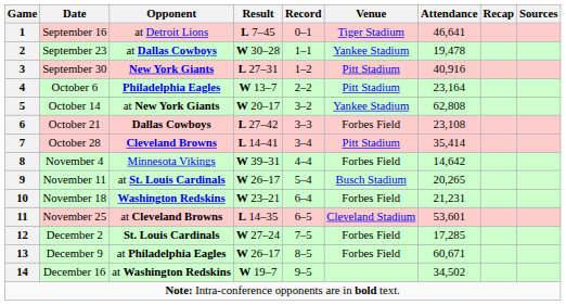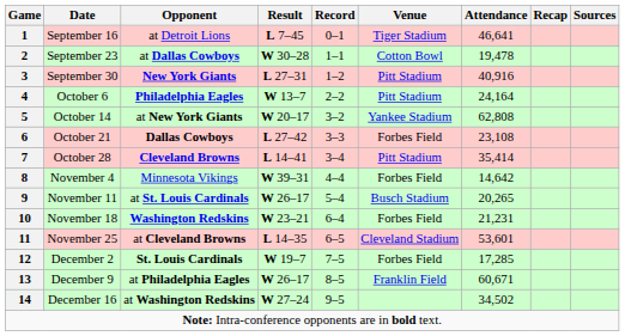2 | Venue: Yankee Stadium -> Cotton Bowl
4 | Attendance: 23,164 -> 24,164
12 | Result: W 27–24 -> W 19–7
13 | Venue: Forbes Field -> Franklin Field
14 | Result: W 19–7 -> W 27–24
